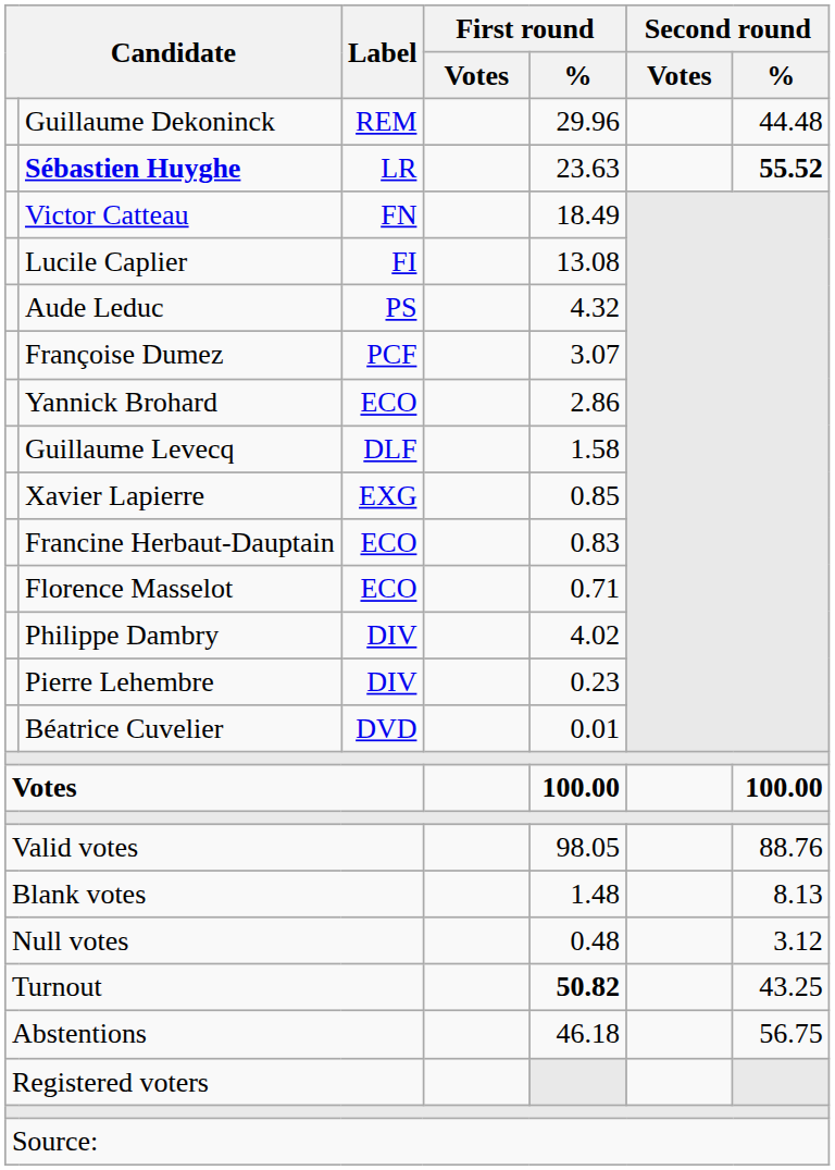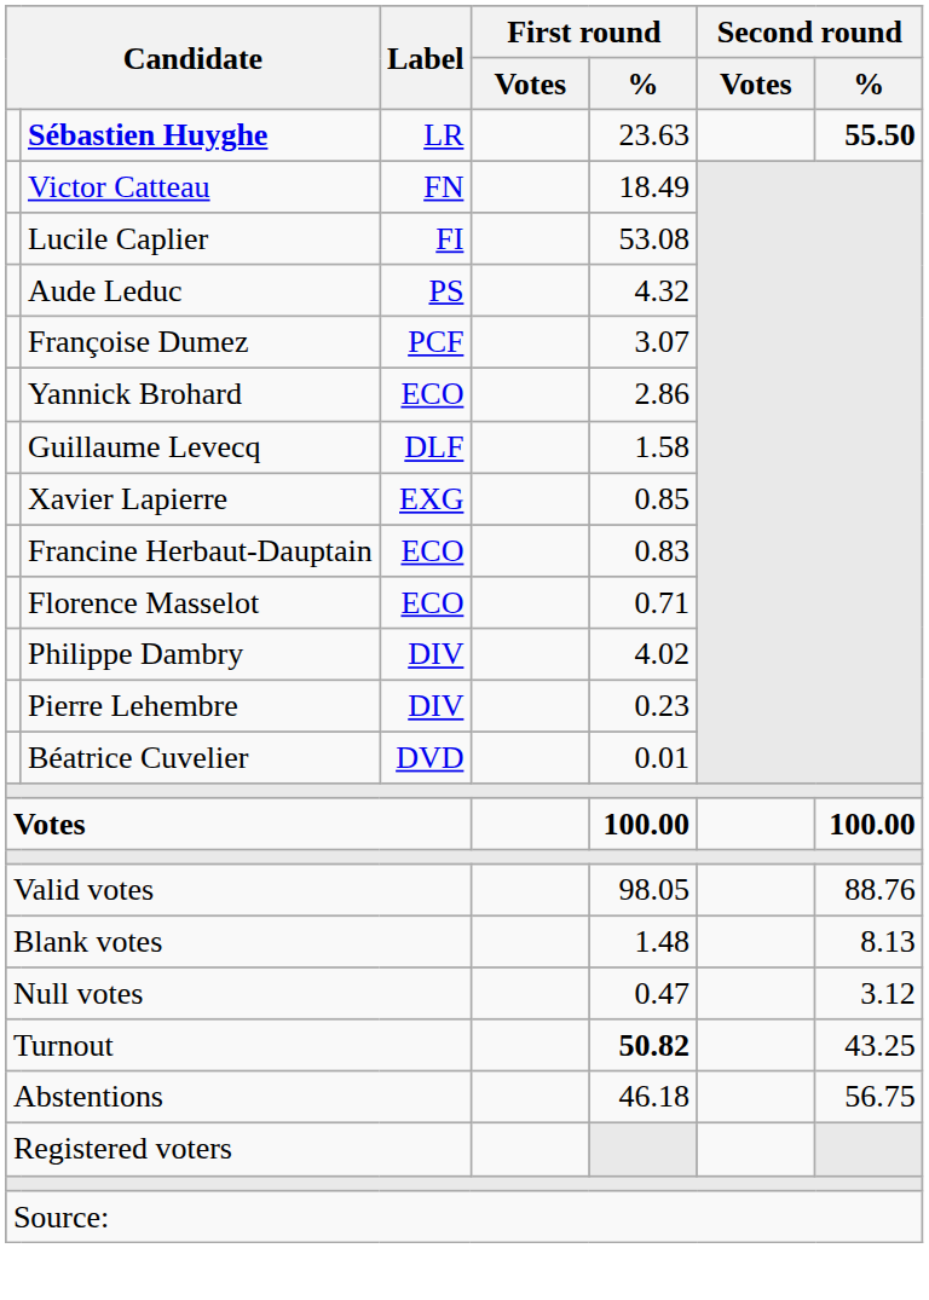- row: Guillaume Dekoninck | REM | 29.96 | 44.48
Sébastien Huyghe | Second round / %: 55.52 -> 55.50
Lucile Caplier | First round / %: 13.08 -> 53.08
Null votes | First round / %: 0.48 -> 0.47
